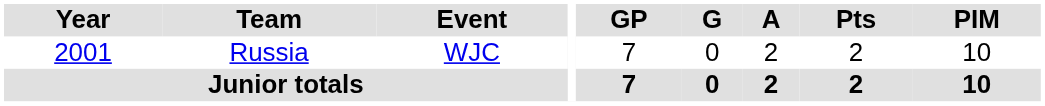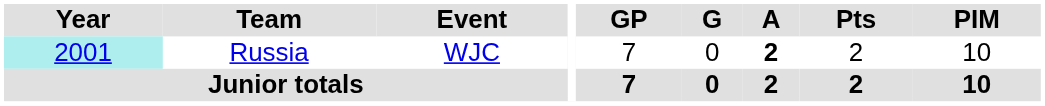Russia | Year: no background -> paleturquoise background
Russia | A: normal -> bold
